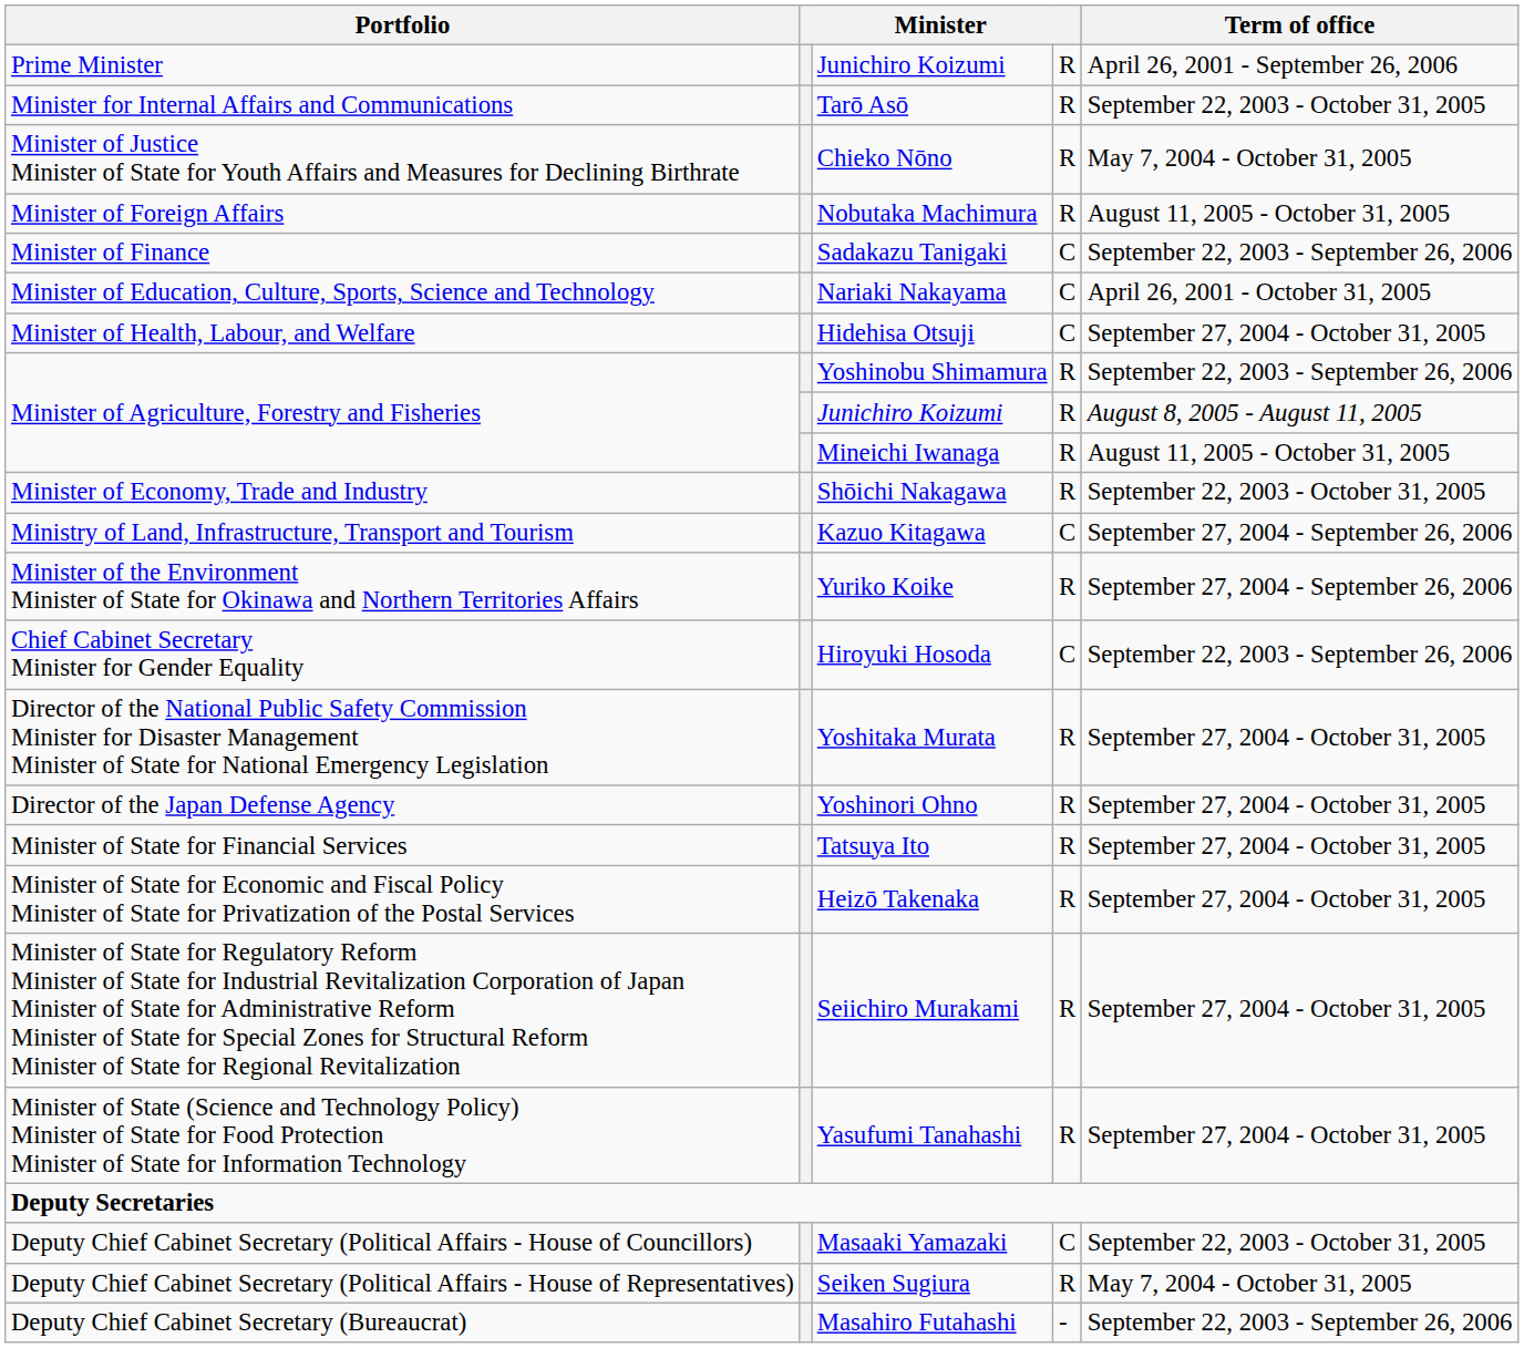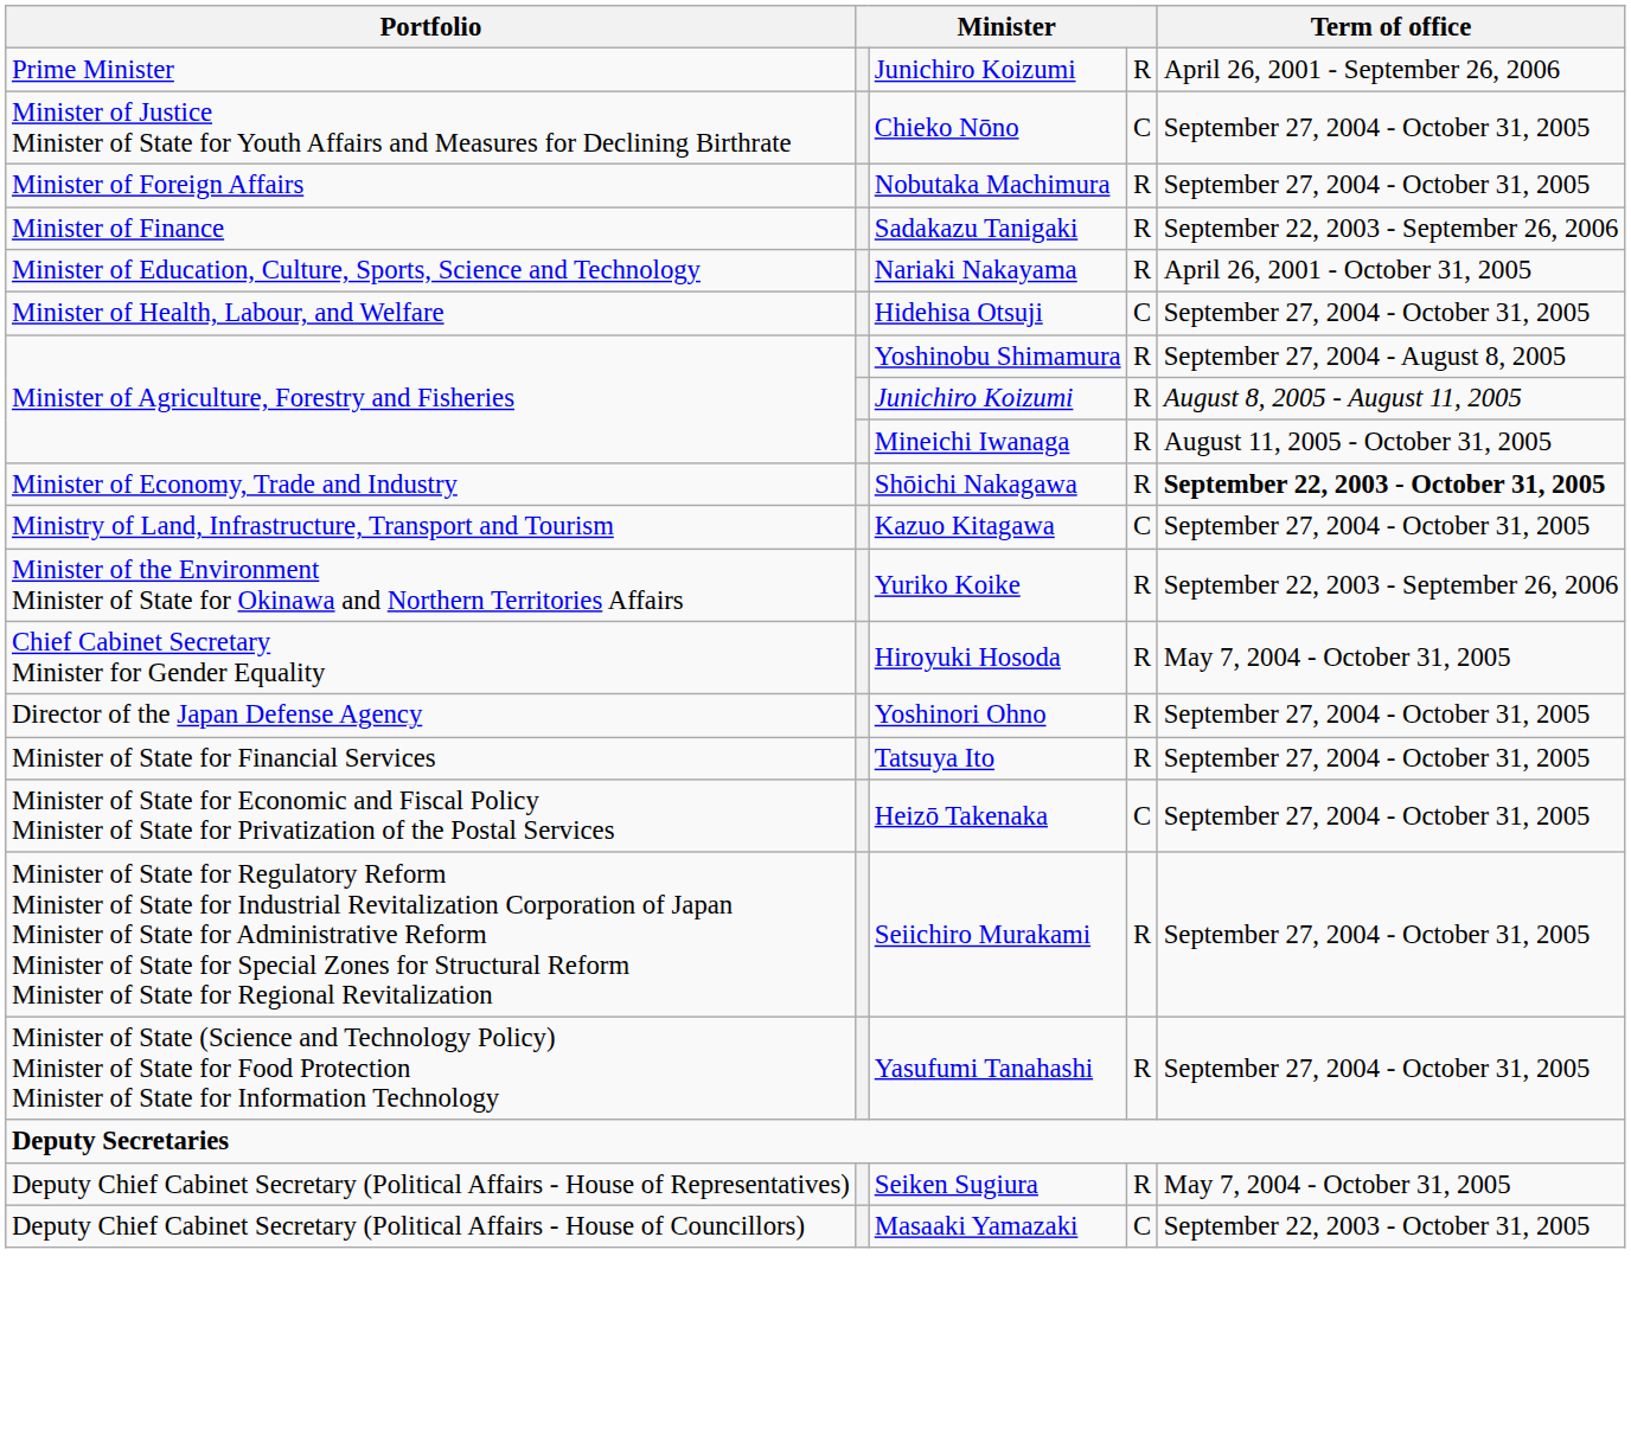- row: Minister for Internal Affairs and Communications | Tarō Asō | R | September 22, 2003 - October 31, 2005
Chieko Nōno | column 4: R -> C
Chieko Nōno | Term of office: May 7, 2004 - October 31, 2005 -> September 27, 2004 - October 31, 2005
Nobutaka Machimura | Term of office: August 11, 2005 - October 31, 2005 -> September 27, 2004 - October 31, 2005
Sadakazu Tanigaki | column 4: C -> R
Nariaki Nakayama | column 4: C -> R
Yoshinobu Shimamura | Term of office: September 22, 2003 - September 26, 2006 -> September 27, 2004 - August 8, 2005
Shōichi Nakagawa | Term of office: normal -> bold
Kazuo Kitagawa | Term of office: September 27, 2004 - September 26, 2006 -> September 27, 2004 - October 31, 2005
Yuriko Koike | Term of office: September 27, 2004 - September 26, 2006 -> September 22, 2003 - September 26, 2006
Hiroyuki Hosoda | column 4: C -> R
Hiroyuki Hosoda | Term of office: September 22, 2003 - September 26, 2006 -> May 7, 2004 - October 31, 2005
- row: Director of the National Public Safety Commission Minister for Disaster Management Minister of State for National Emergency Legislation | Yoshitaka Murata | R | September 27, 2004 - October 31, 2005
Heizō Takenaka | column 4: R -> C
rows swapped: Seiken Sugiura <-> Masaaki Yamazaki
- row: Deputy Chief Cabinet Secretary (Bureaucrat) | Masahiro Futahashi | - | September 22, 2003 - September 26, 2006
